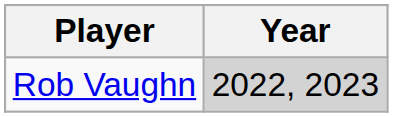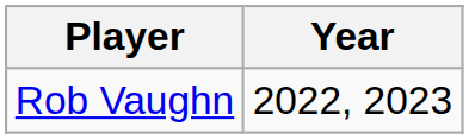Rob Vaughn | Year: lightgrey background -> no background
